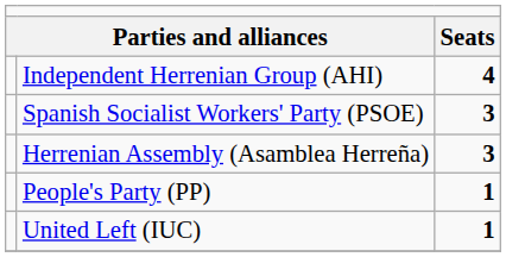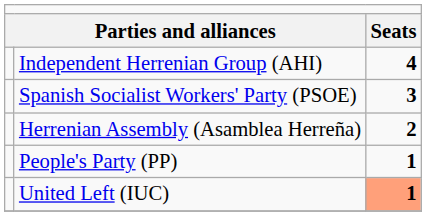Herrenian Assembly (Asamblea Herreña) | column 3: 3 -> 2
United Left (IUC) | column 3: no background -> lightsalmon background
